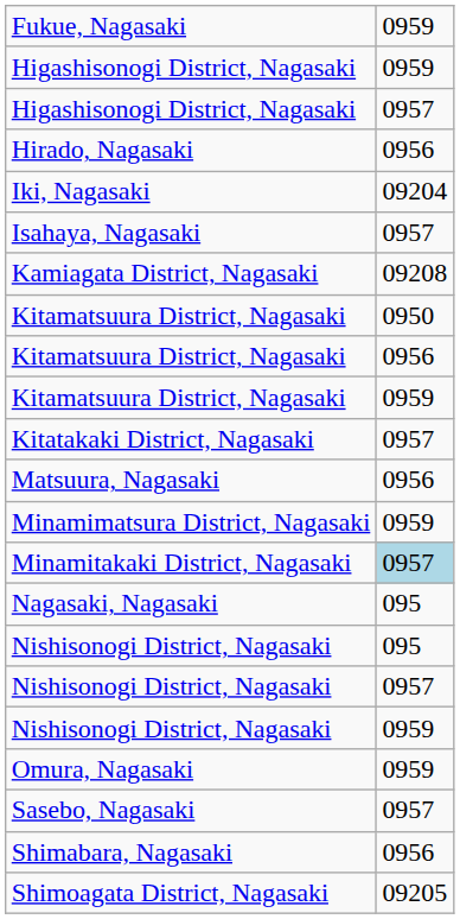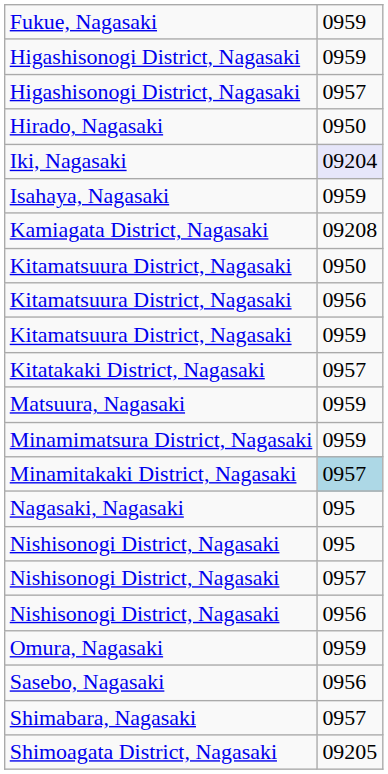row 4 | column 2: 0956 -> 0950
row 5 | column 2: no background -> lavender background
row 6 | column 2: 0957 -> 0959
row 12 | column 2: 0956 -> 0959
row 18 | column 2: 0959 -> 0956
row 20 | column 2: 0957 -> 0956
row 21 | column 2: 0956 -> 0957
